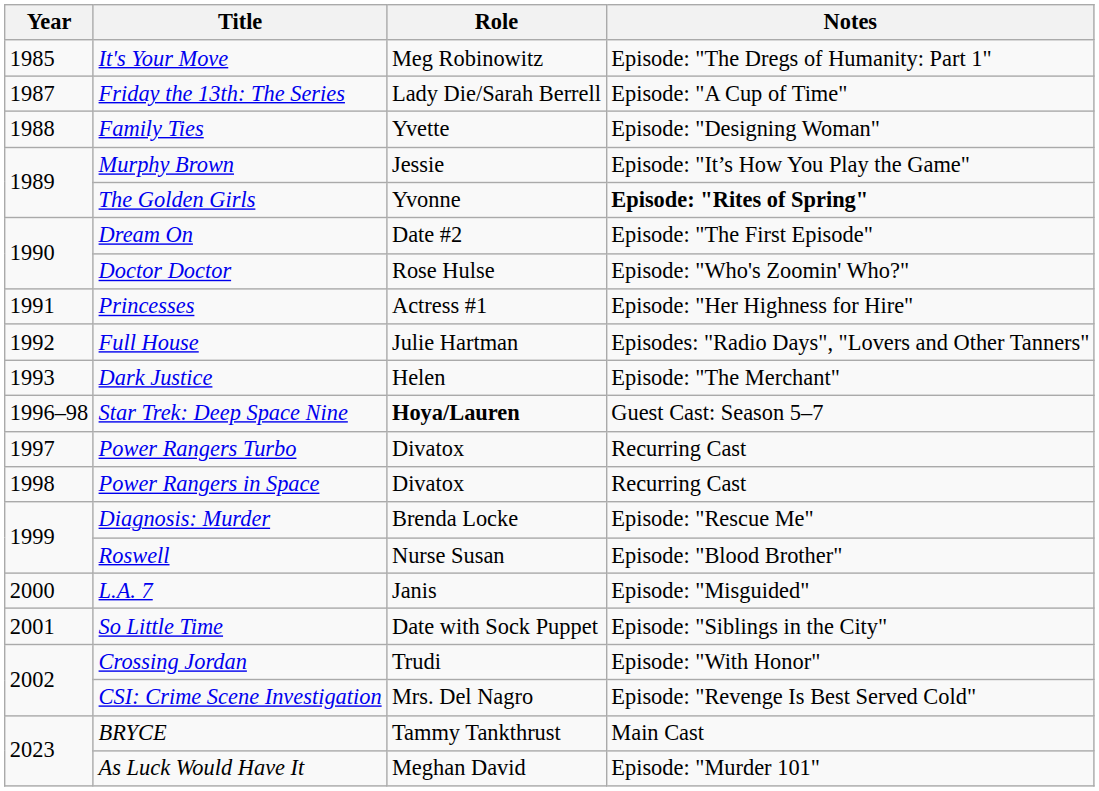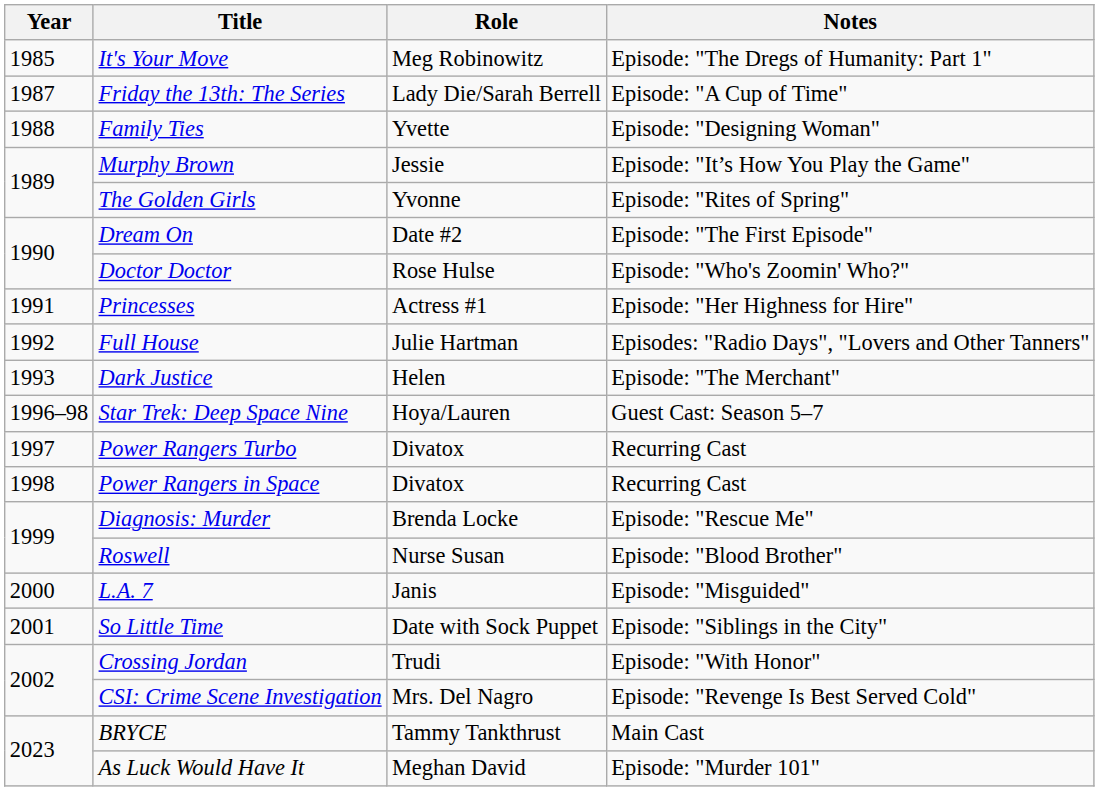The Golden Girls | Notes: bold -> normal
Star Trek: Deep Space Nine | Role: bold -> normal
